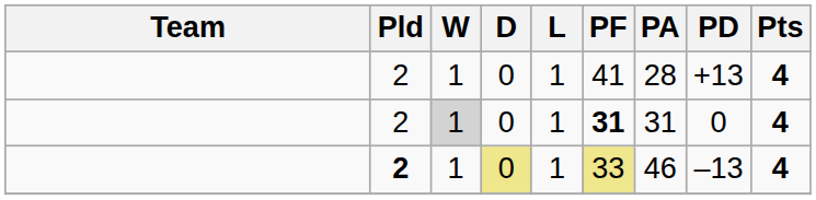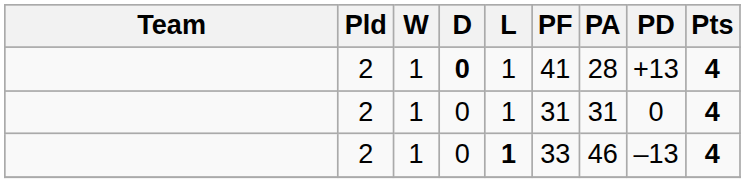row 2 | D: normal -> bold
row 3 | W: lightgrey background -> no background
row 3 | PF: bold -> normal
row 4 | Pld: bold -> normal
row 4 | D: khaki background -> no background
row 4 | L: normal -> bold
row 4 | PF: khaki background -> no background
